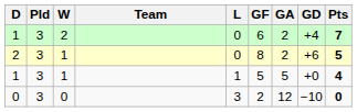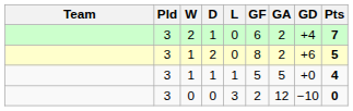columns swapped: Team <-> D
